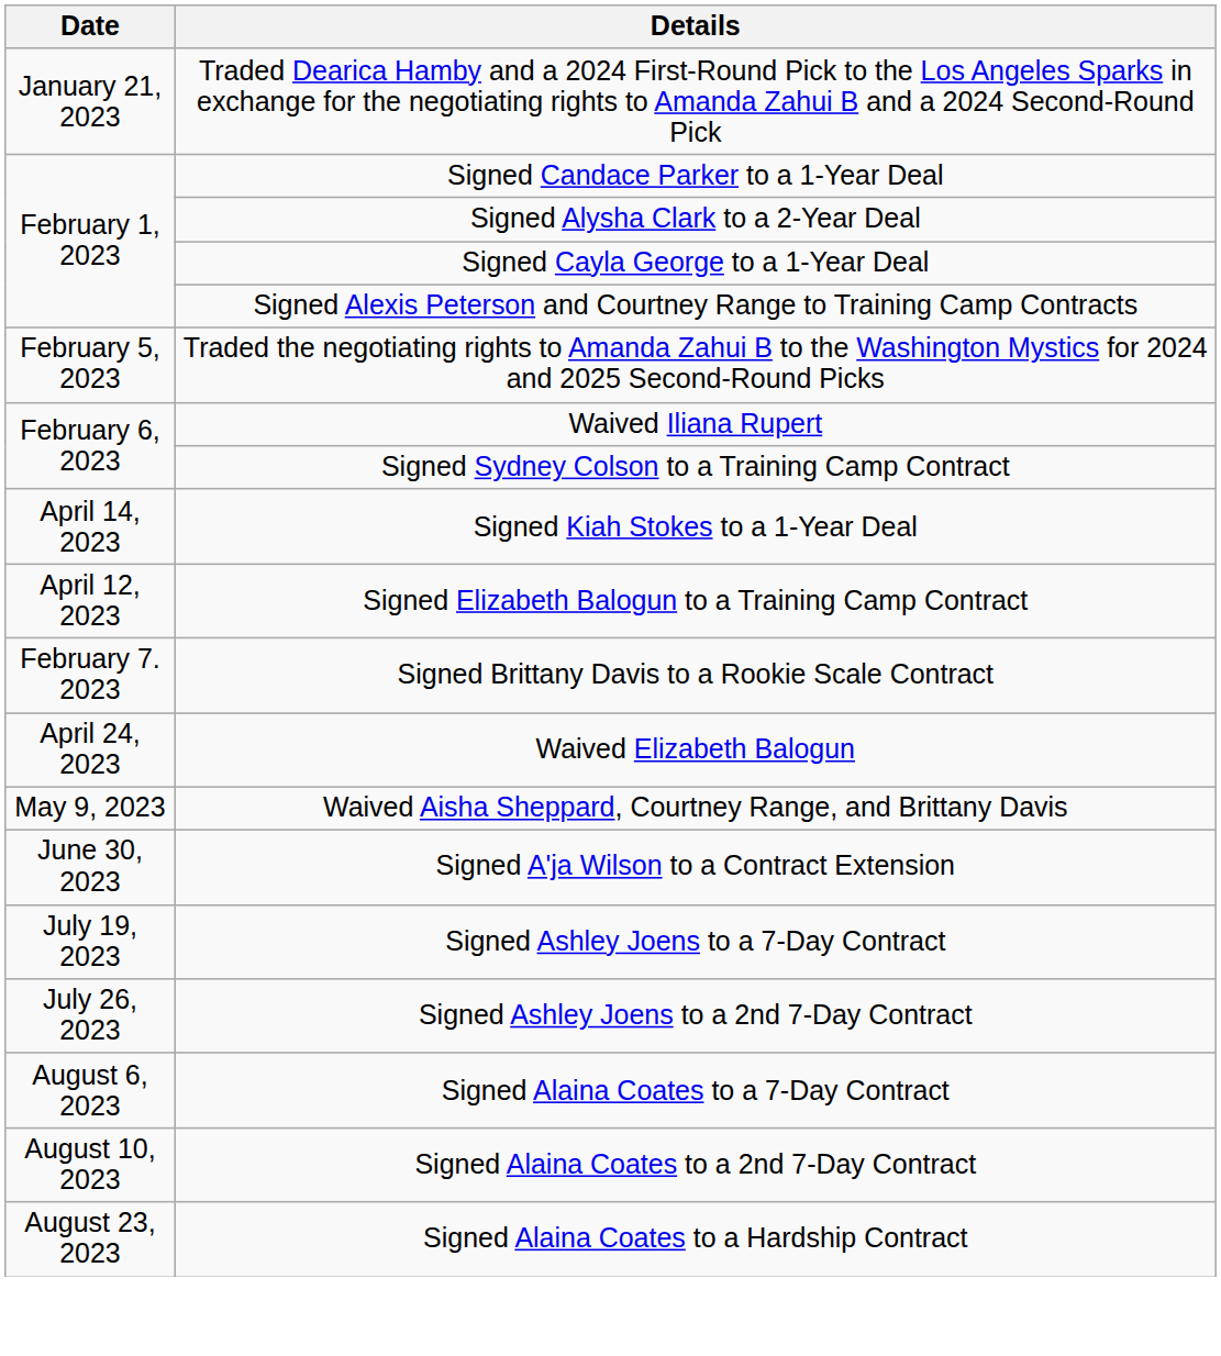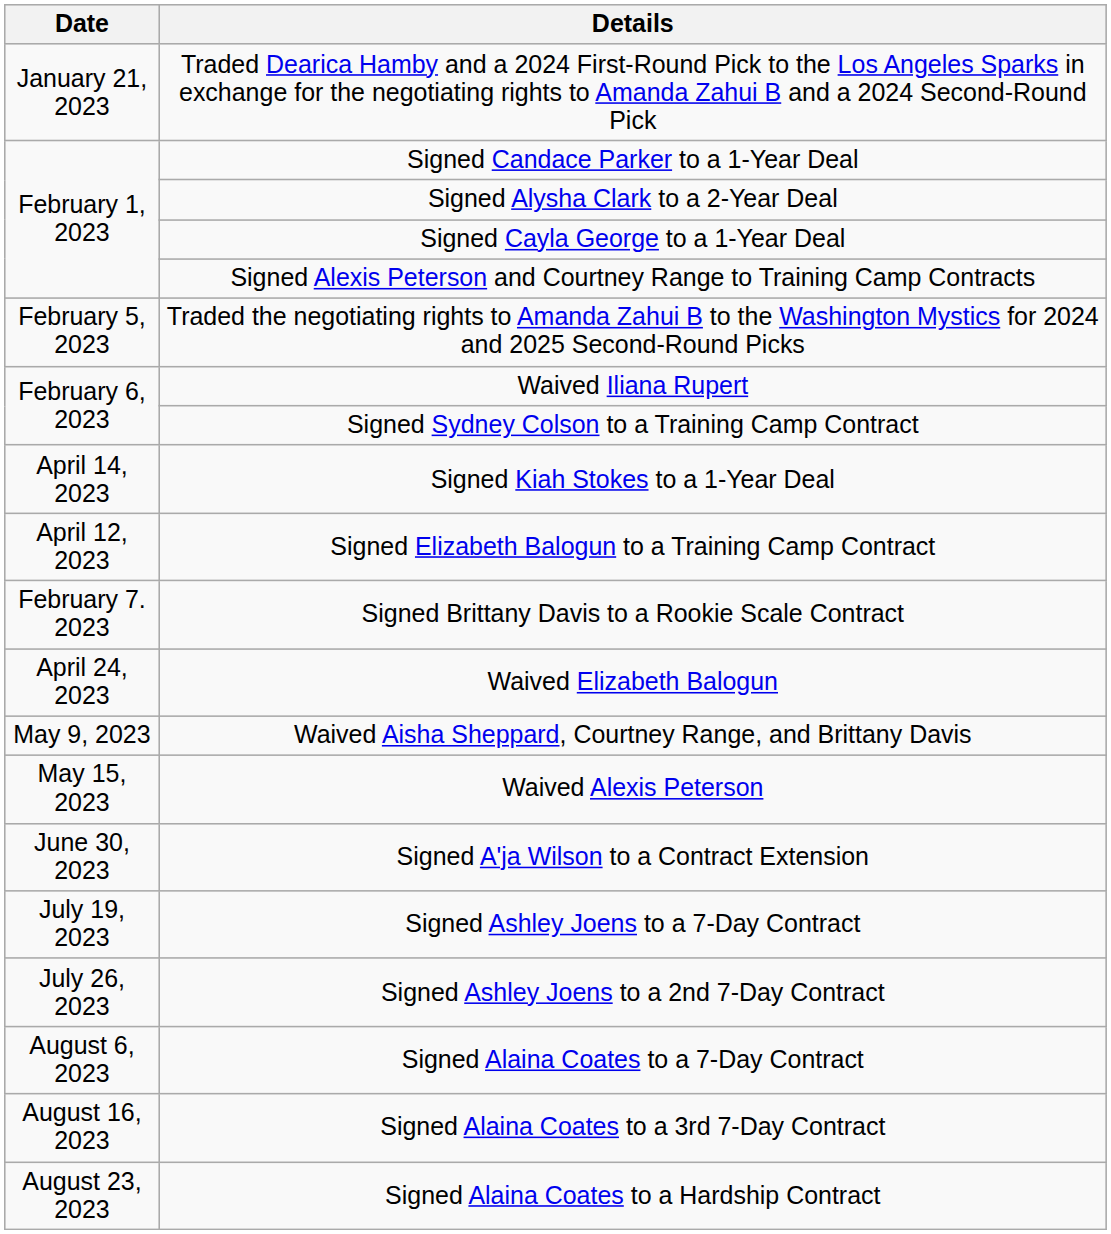+ row: May 15, 2023 | Waived Alexis Peterson
- row: August 10, 2023 | Signed Alaina Coates to a 2nd 7-Day Contract
+ row: August 16, 2023 | Signed Alaina Coates to a 3rd 7-Day Contract
